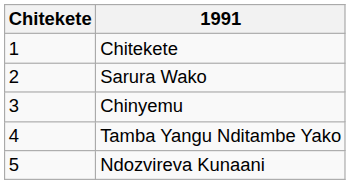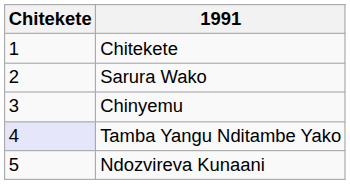Tamba Yangu Nditambe Yako | Chitekete: no background -> lavender background
